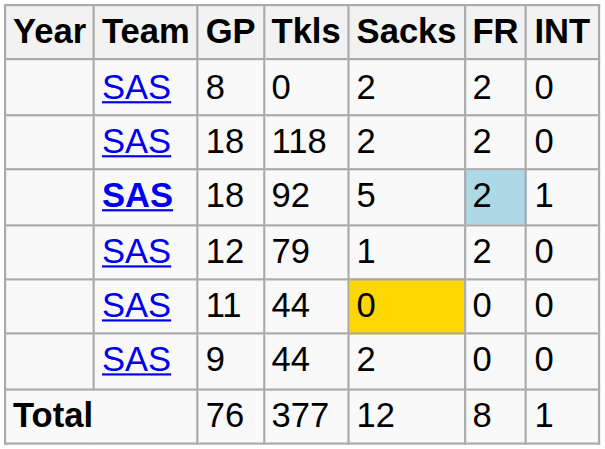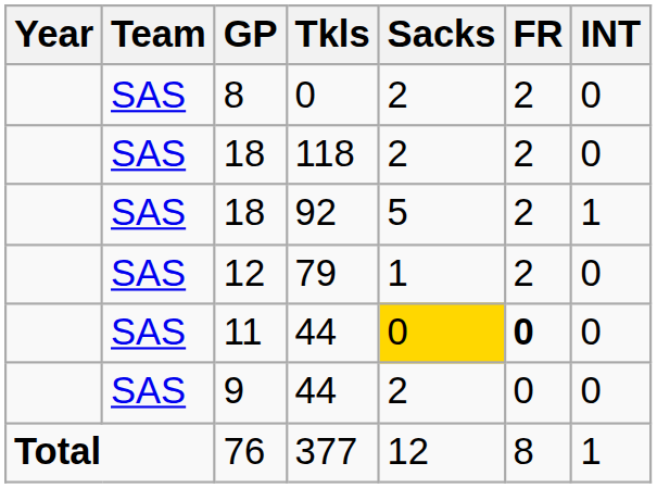18 / 92 | Team: bold -> normal
18 / 92 | FR: lightblue background -> no background
11 | FR: normal -> bold
